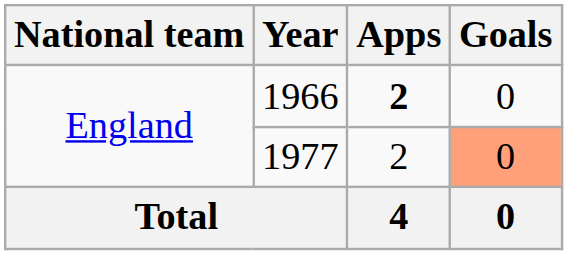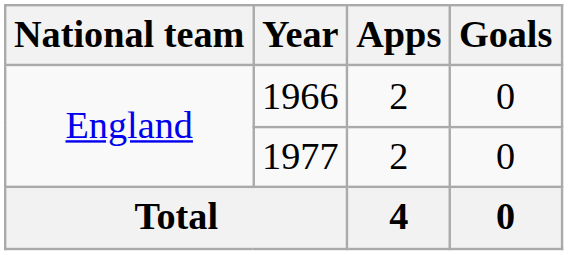1966 | Apps: bold -> normal
1977 | Goals: lightsalmon background -> no background
